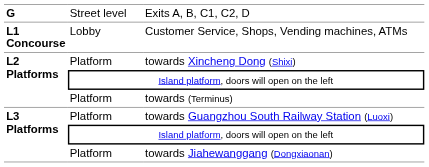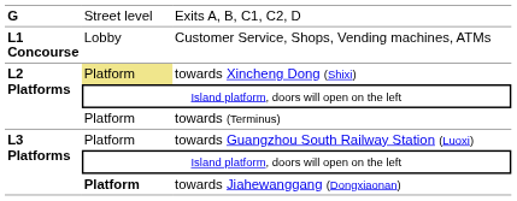towards Xincheng Dong (Shixi) | column 2: no background -> khaki background
towards Jiahewanggang (Dongxiaonan) | column 2: normal -> bold
